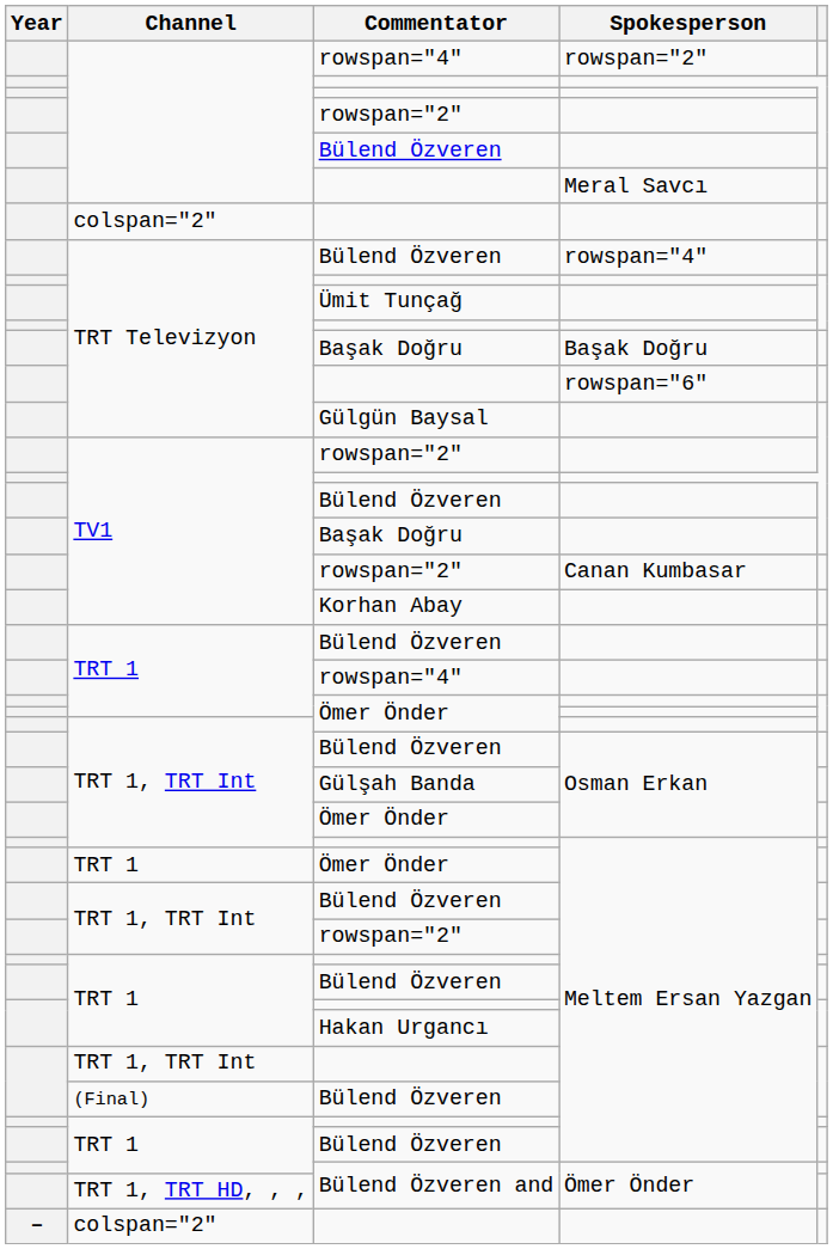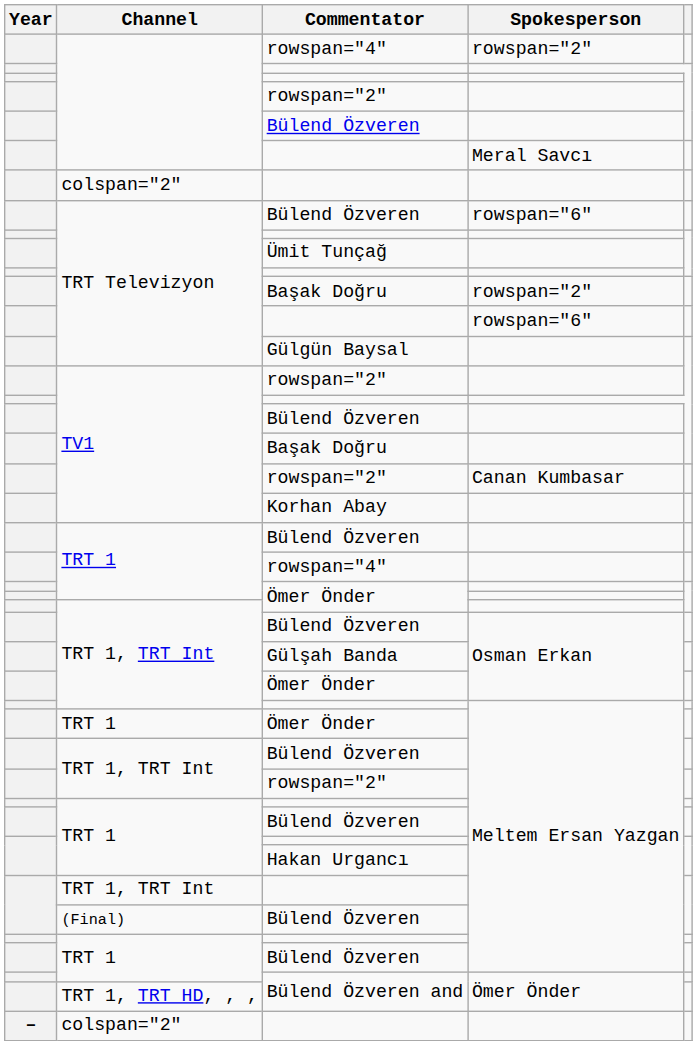TRT Televizyon / Bülend Özveren | Spokesperson: rowspan="4" -> rowspan="6"
TRT Televizyon / Başak Doğru | Spokesperson: Başak Doğru -> rowspan="2"
